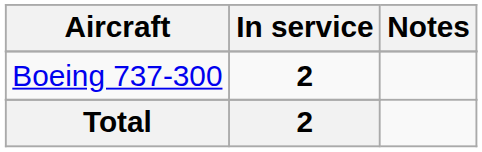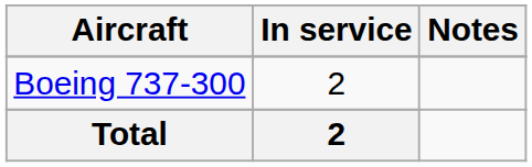Boeing 737-300 | In service: bold -> normal
